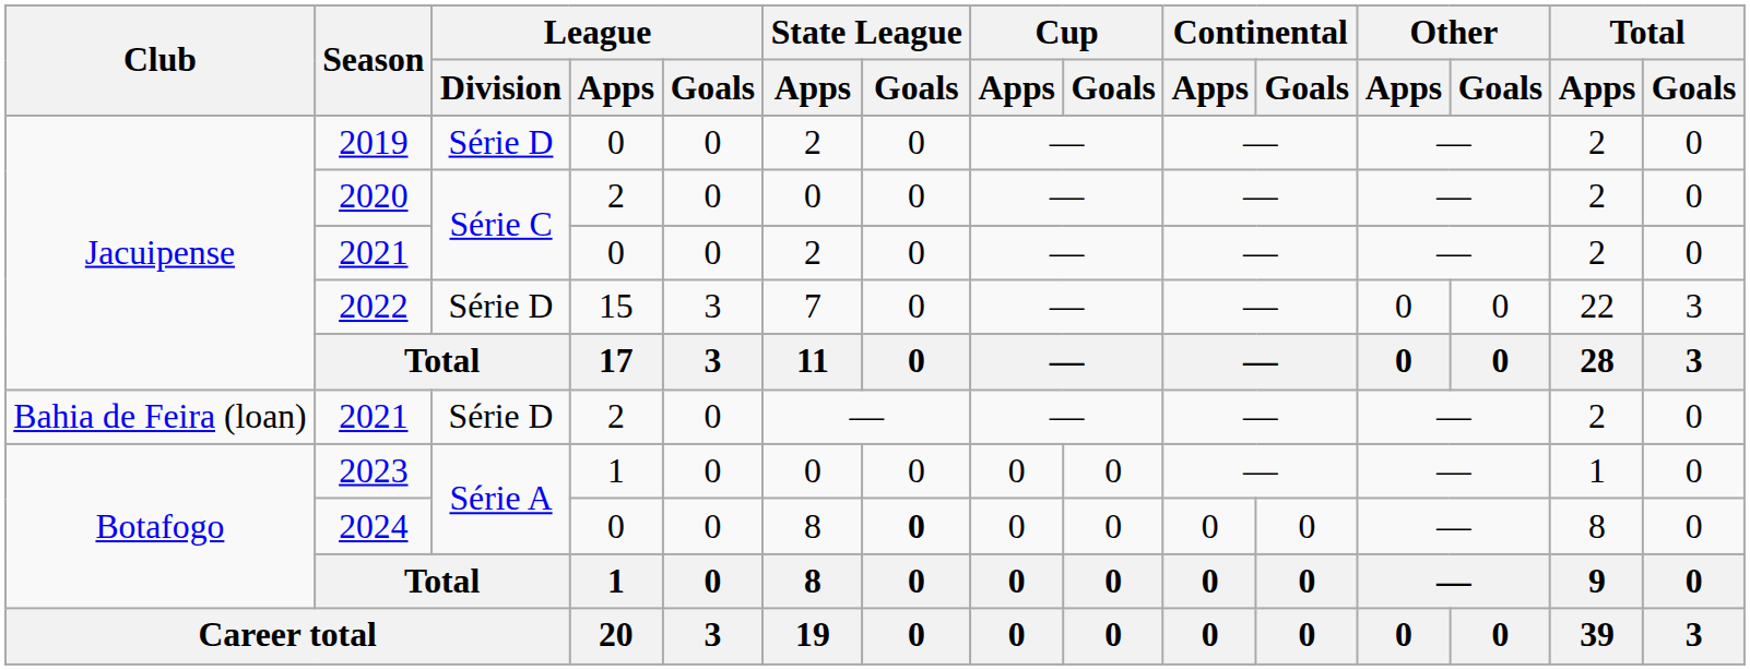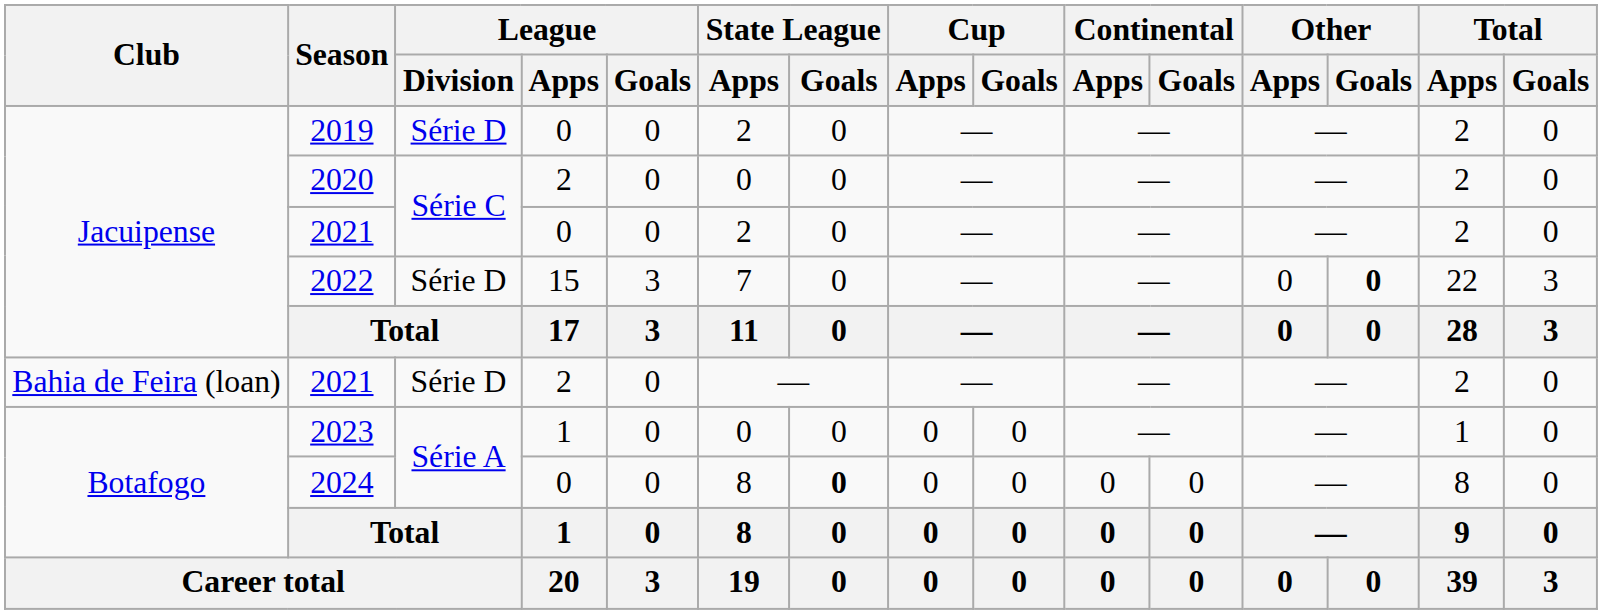2022 | Other / Goals: normal -> bold
